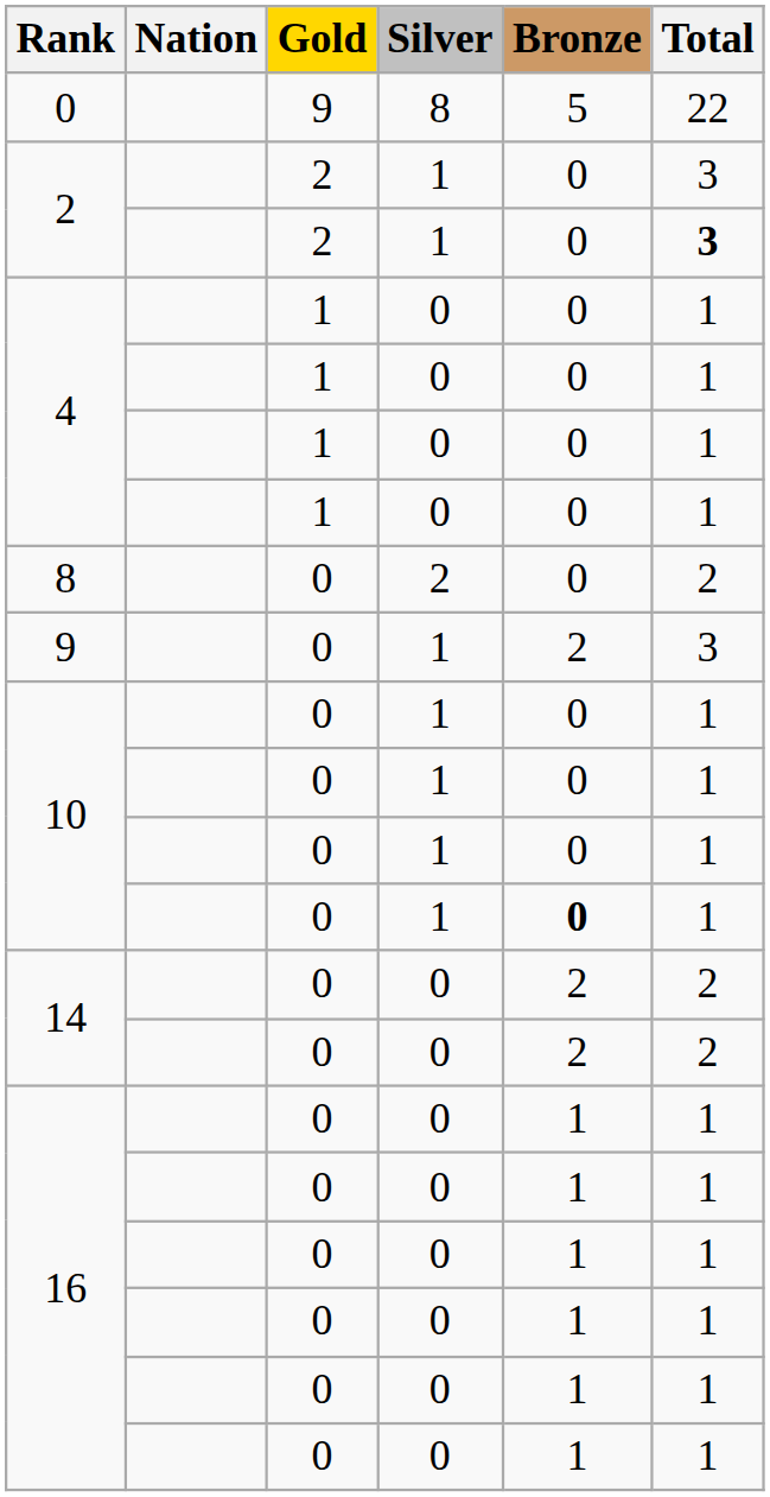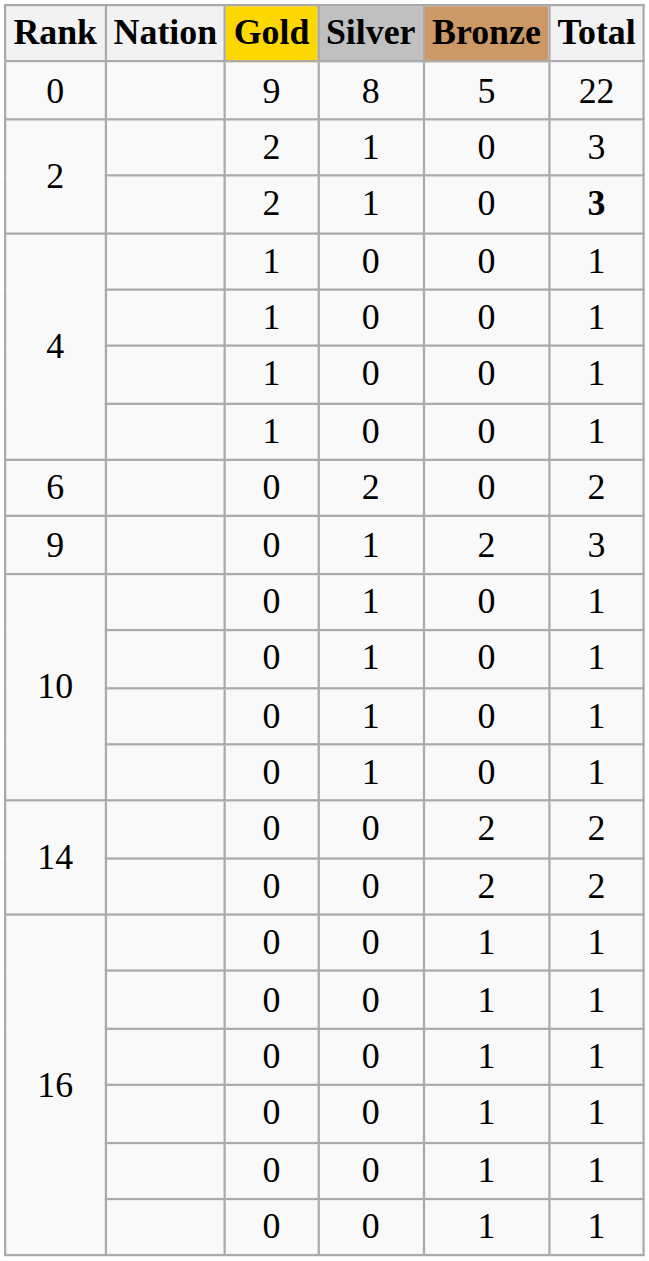row 9 | Rank: 8 -> 6
row 14 | Bronze: bold -> normal
